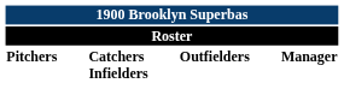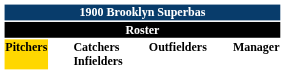Pitchers | column 1: no background -> gold background
